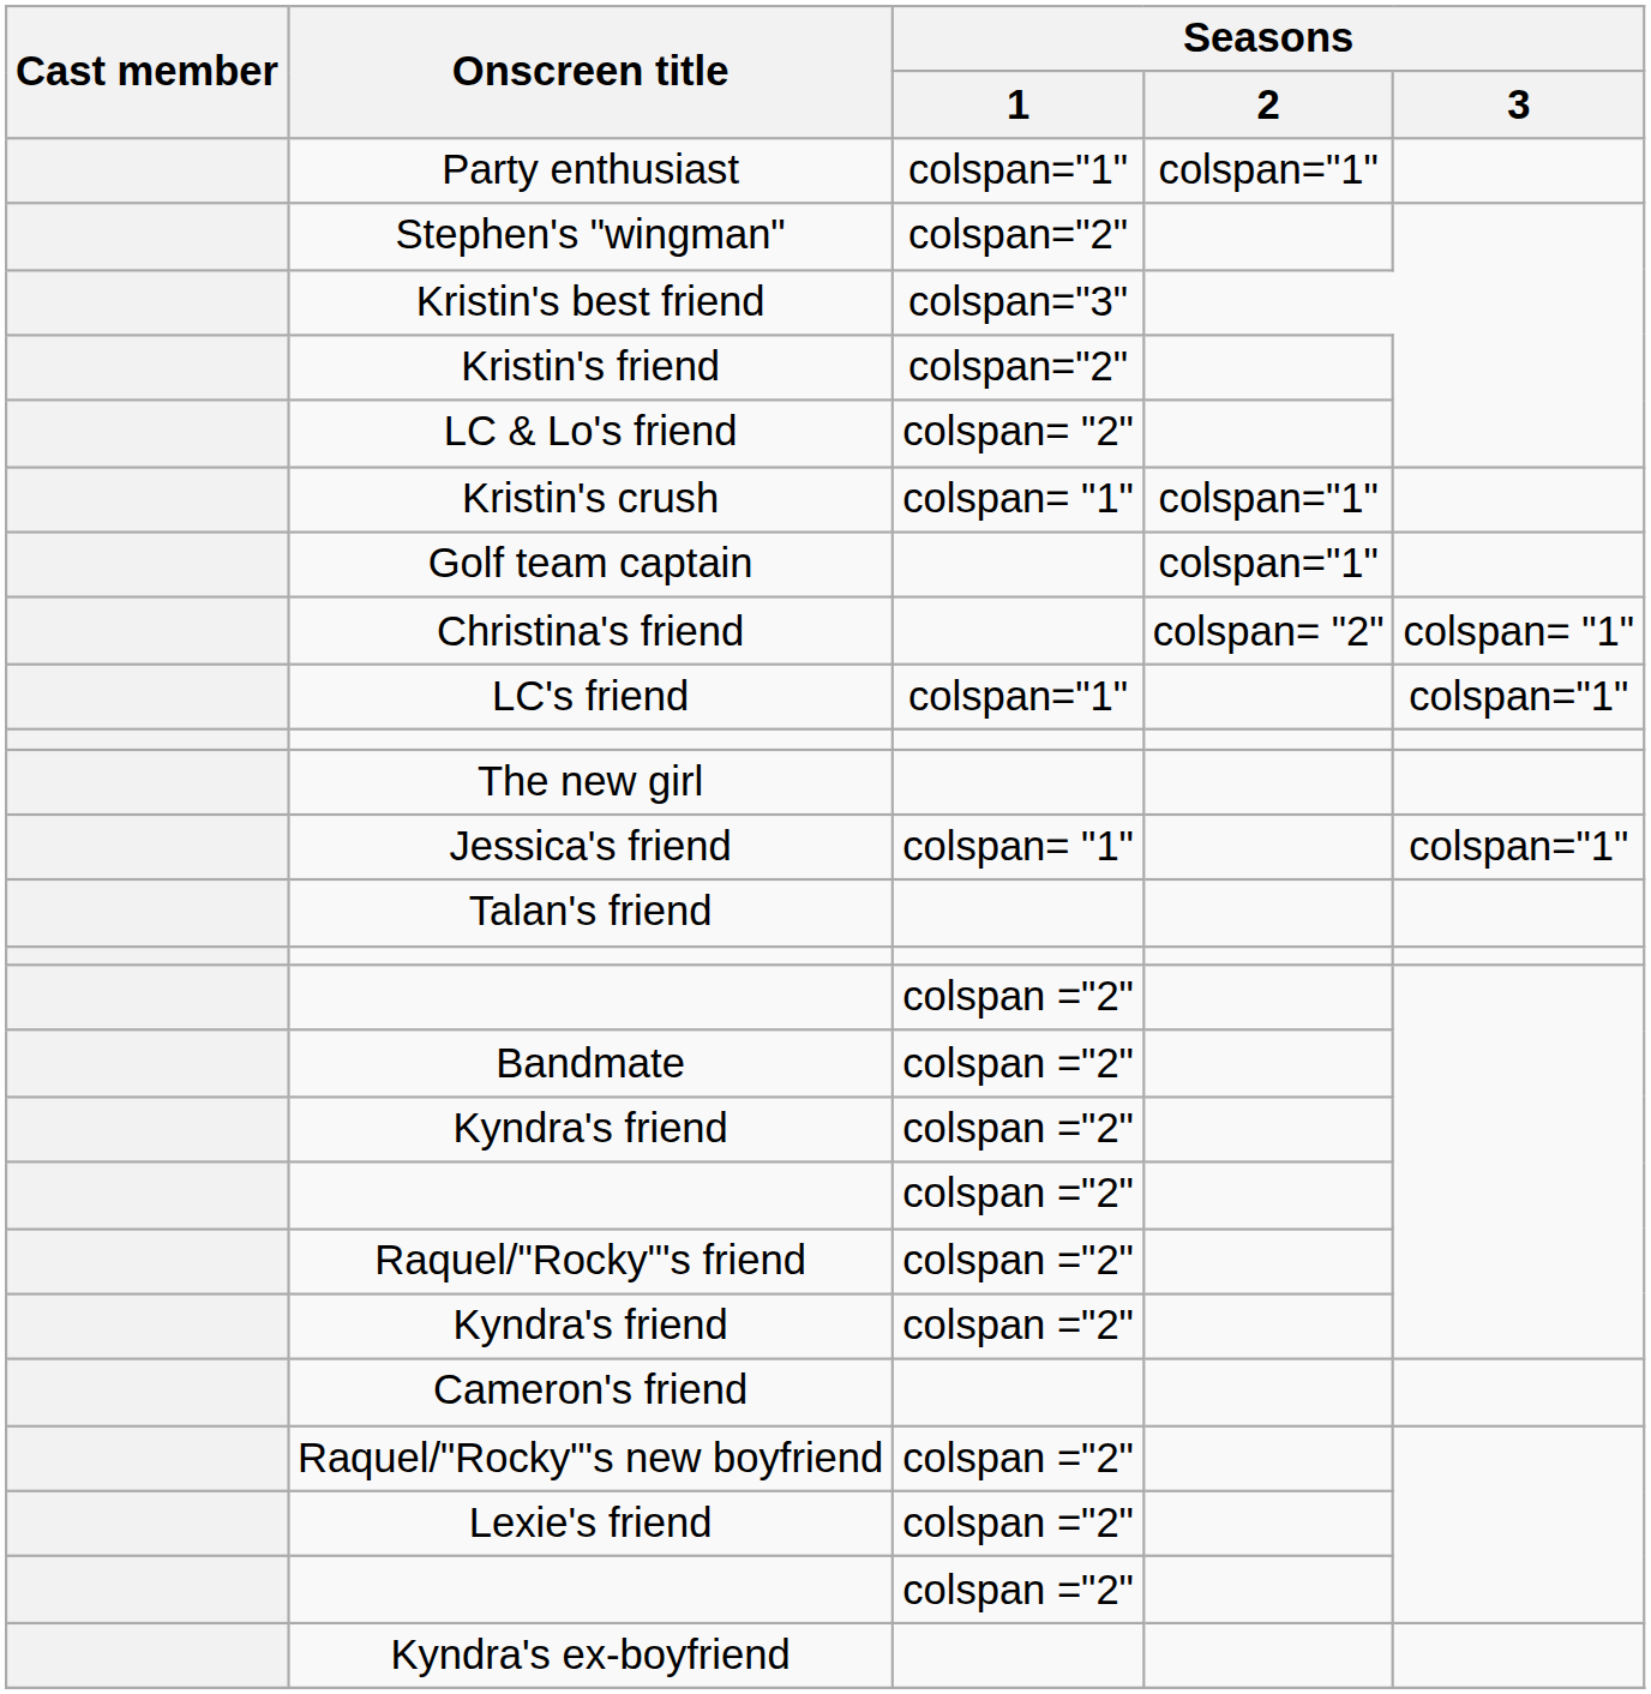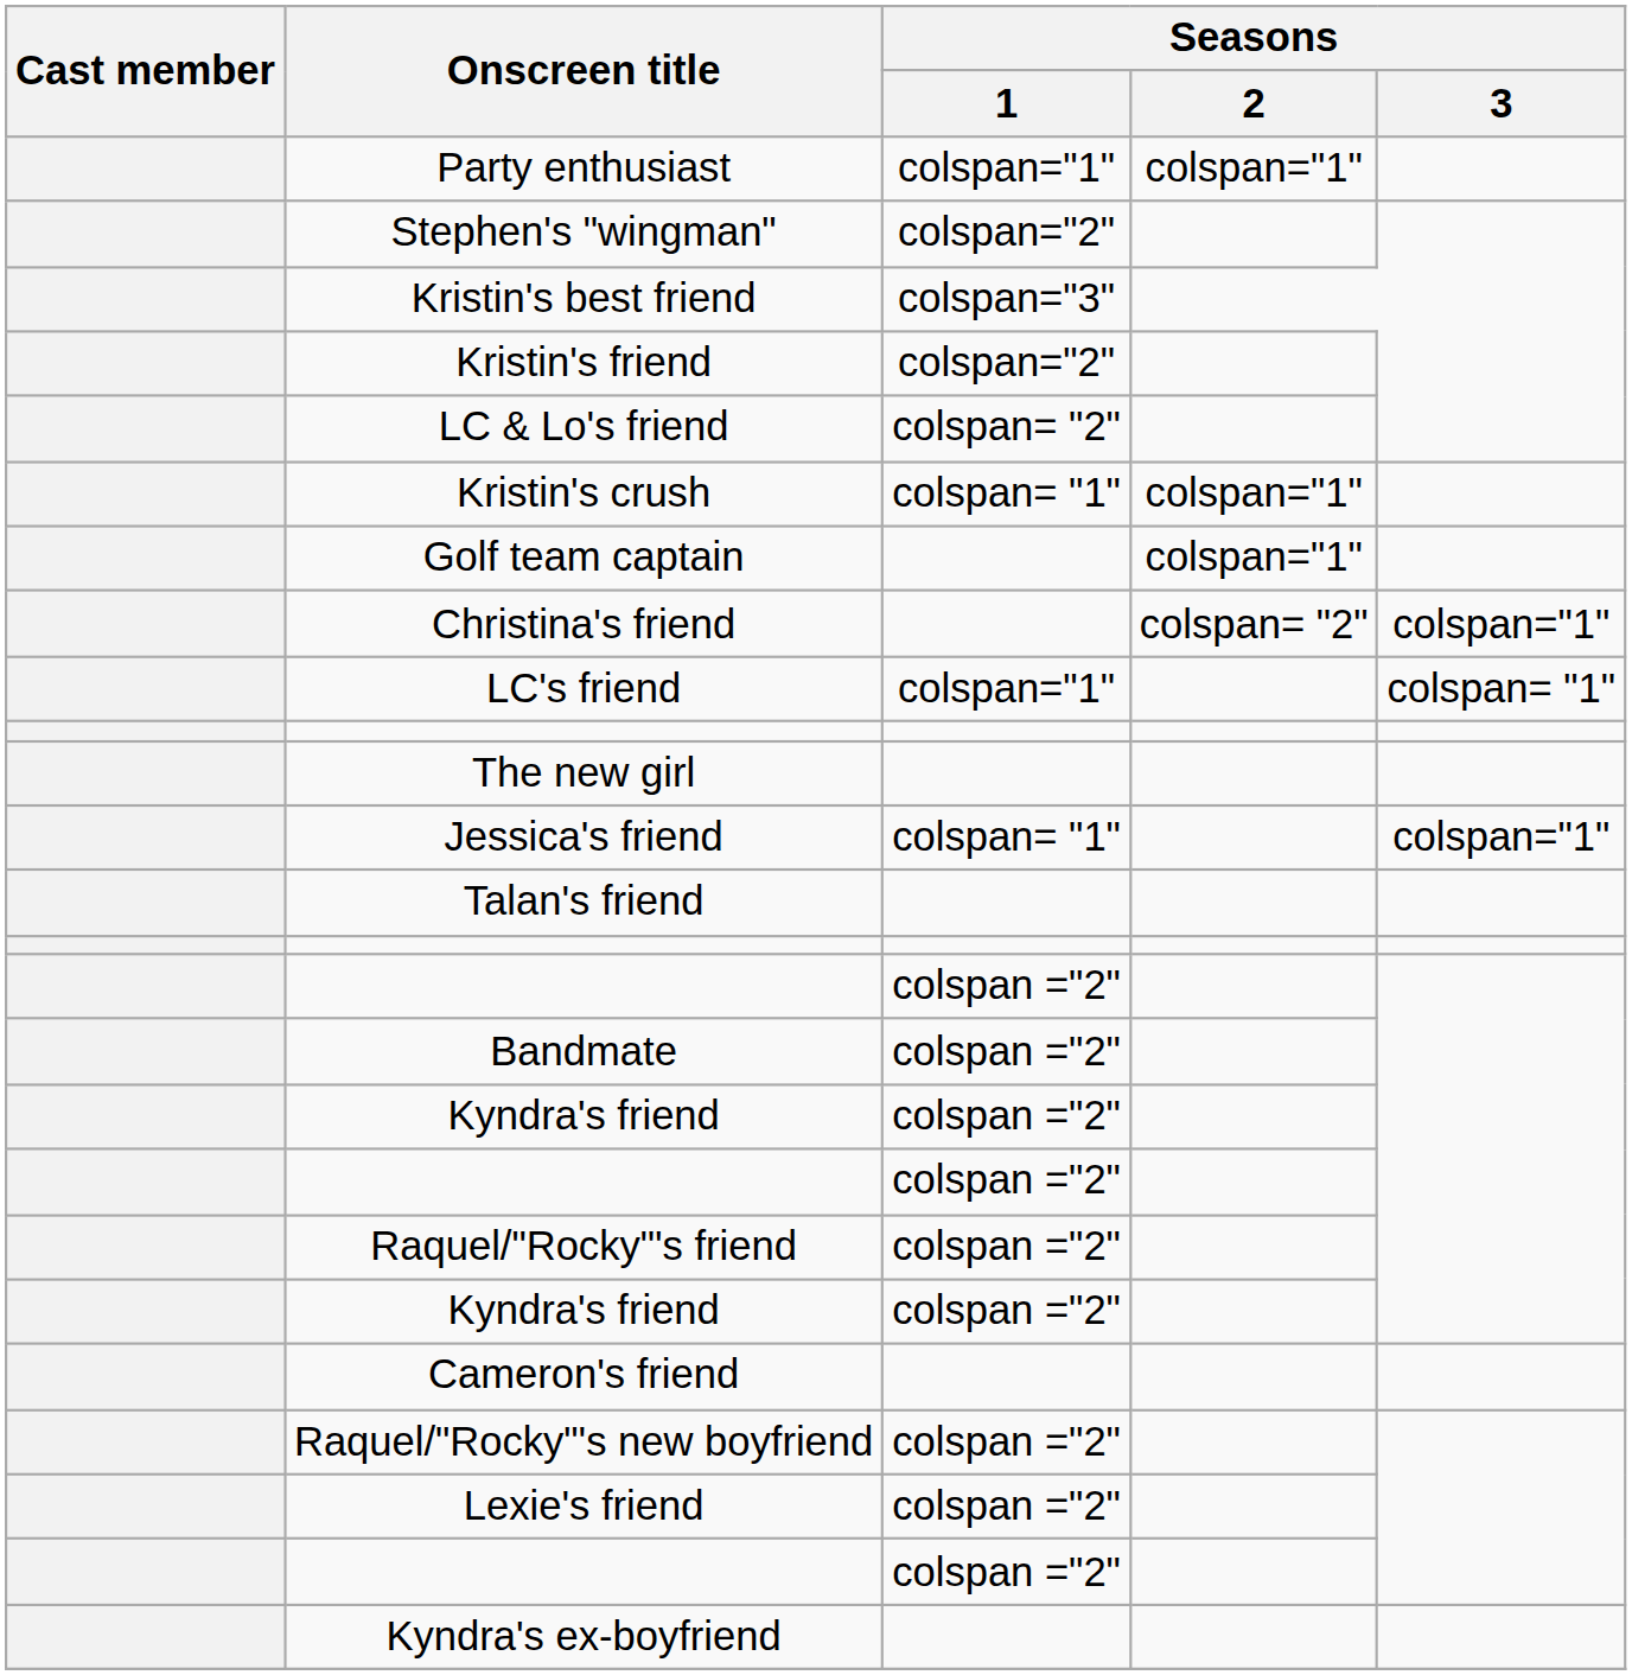Christina's friend | Seasons / 3: colspan= "1" -> colspan="1"
LC's friend | Seasons / 3: colspan="1" -> colspan= "1"
